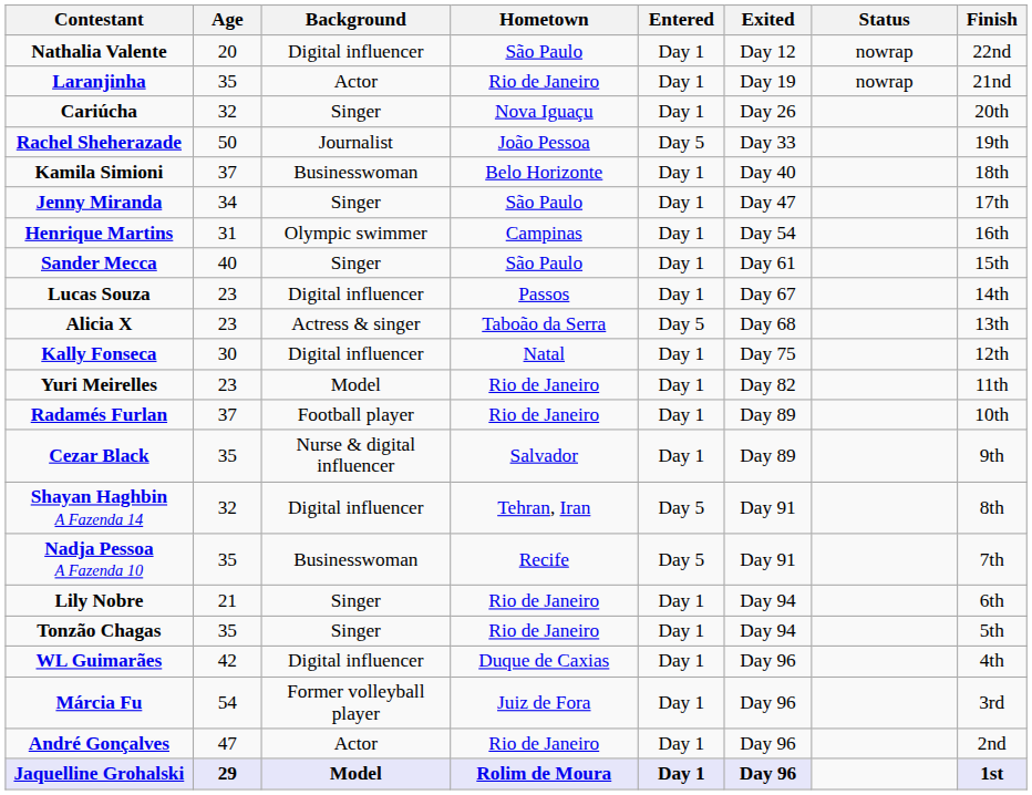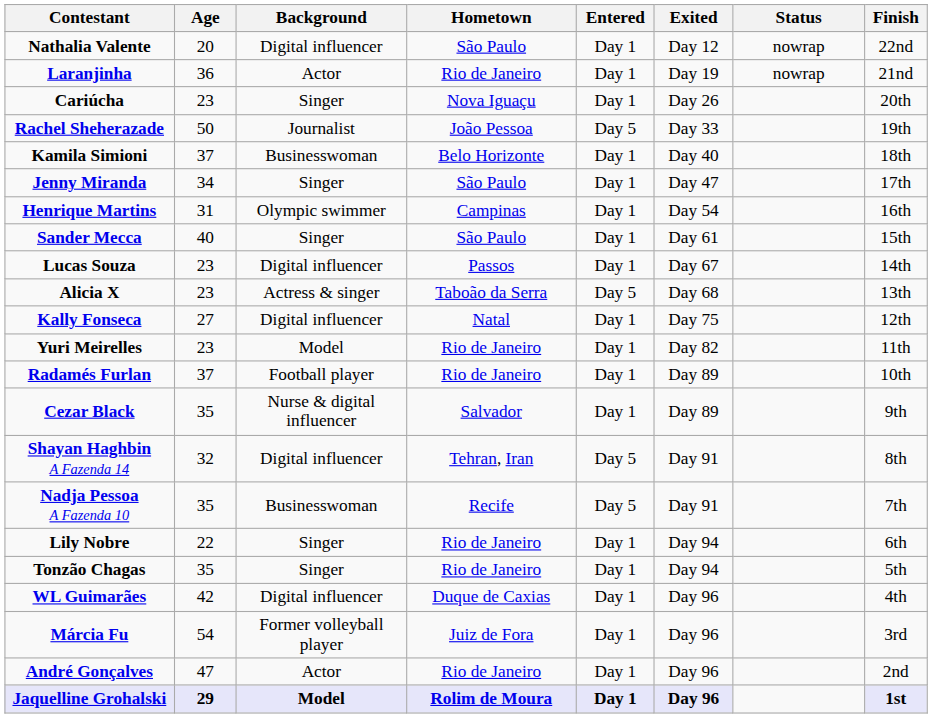Laranjinha | Age: 35 -> 36
Cariúcha | Age: 32 -> 23
Kally Fonseca | Age: 30 -> 27
Lily Nobre | Age: 21 -> 22
